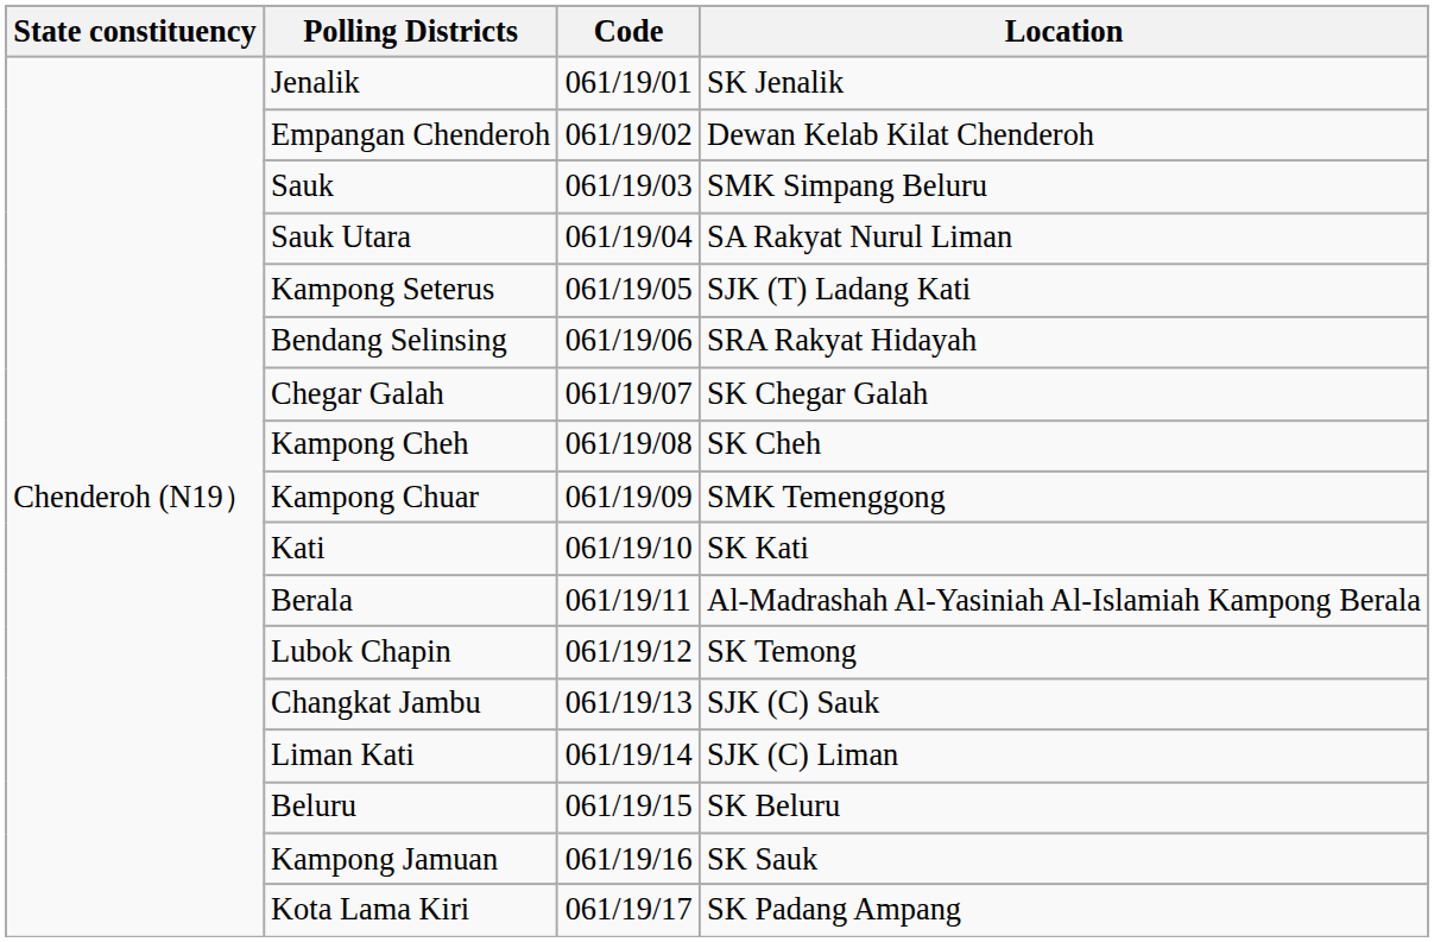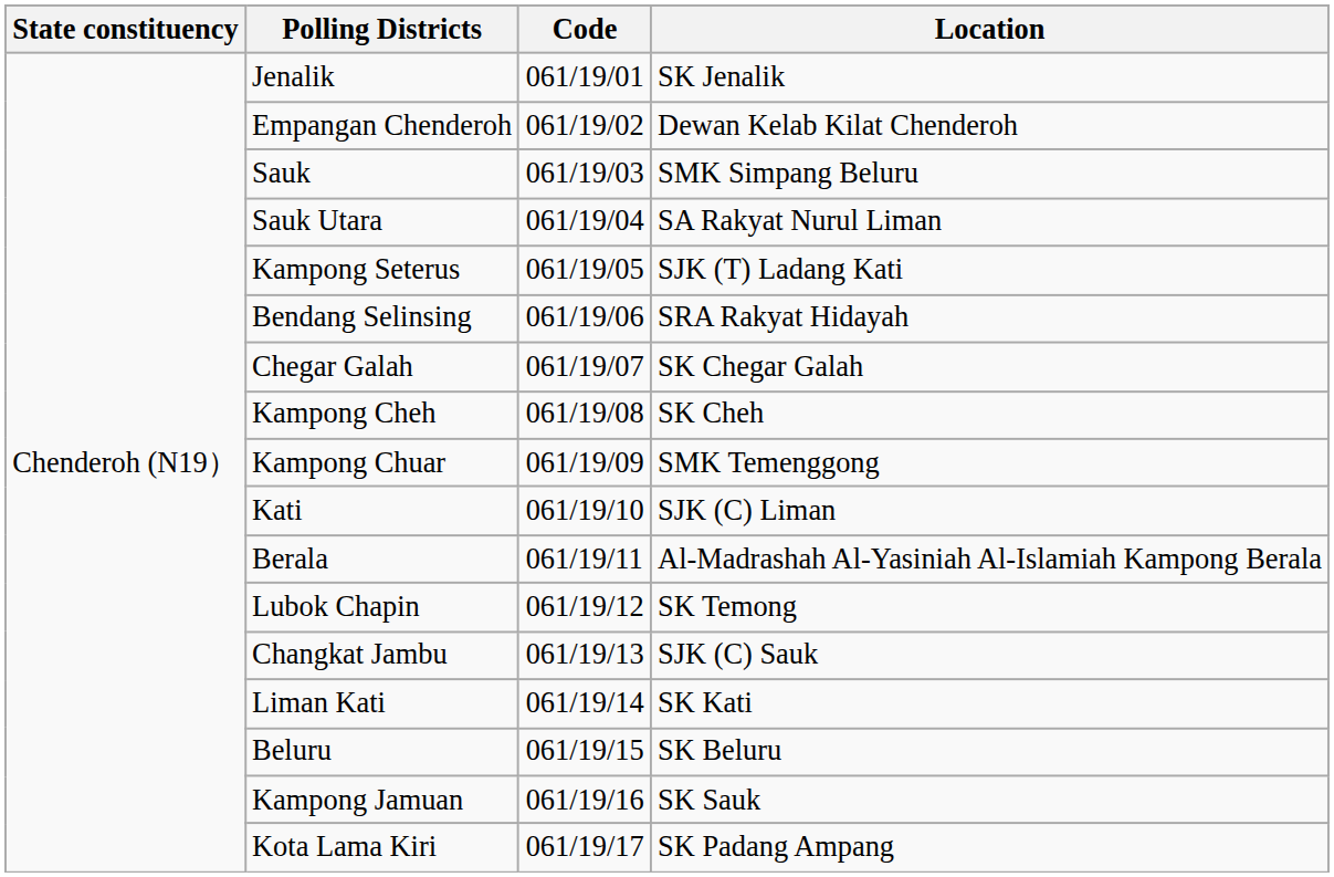Kati | Location: SK Kati -> SJK (C) Liman
Liman Kati | Location: SJK (C) Liman -> SK Kati
